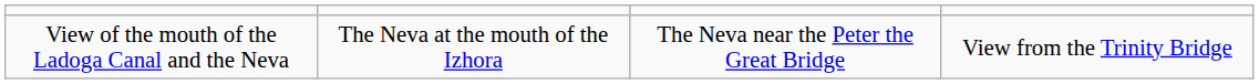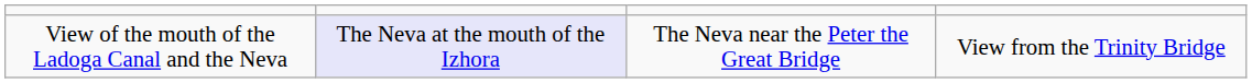View of the mouth of the Ladoga Canal and the Neva | column 2: no background -> lavender background
